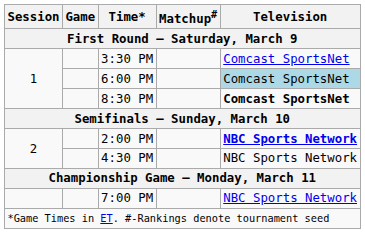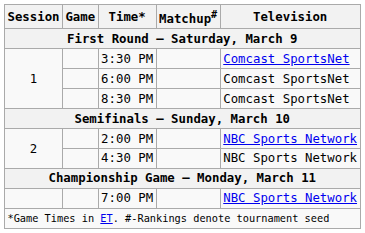6:00 PM | Television: lightblue background -> no background
8:30 PM | Television: bold -> normal
2:00 PM | Television: bold -> normal
